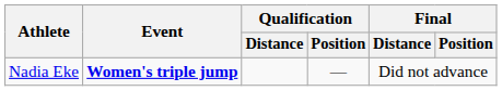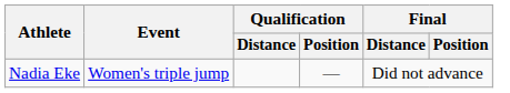Nadia Eke | Event: bold -> normal
